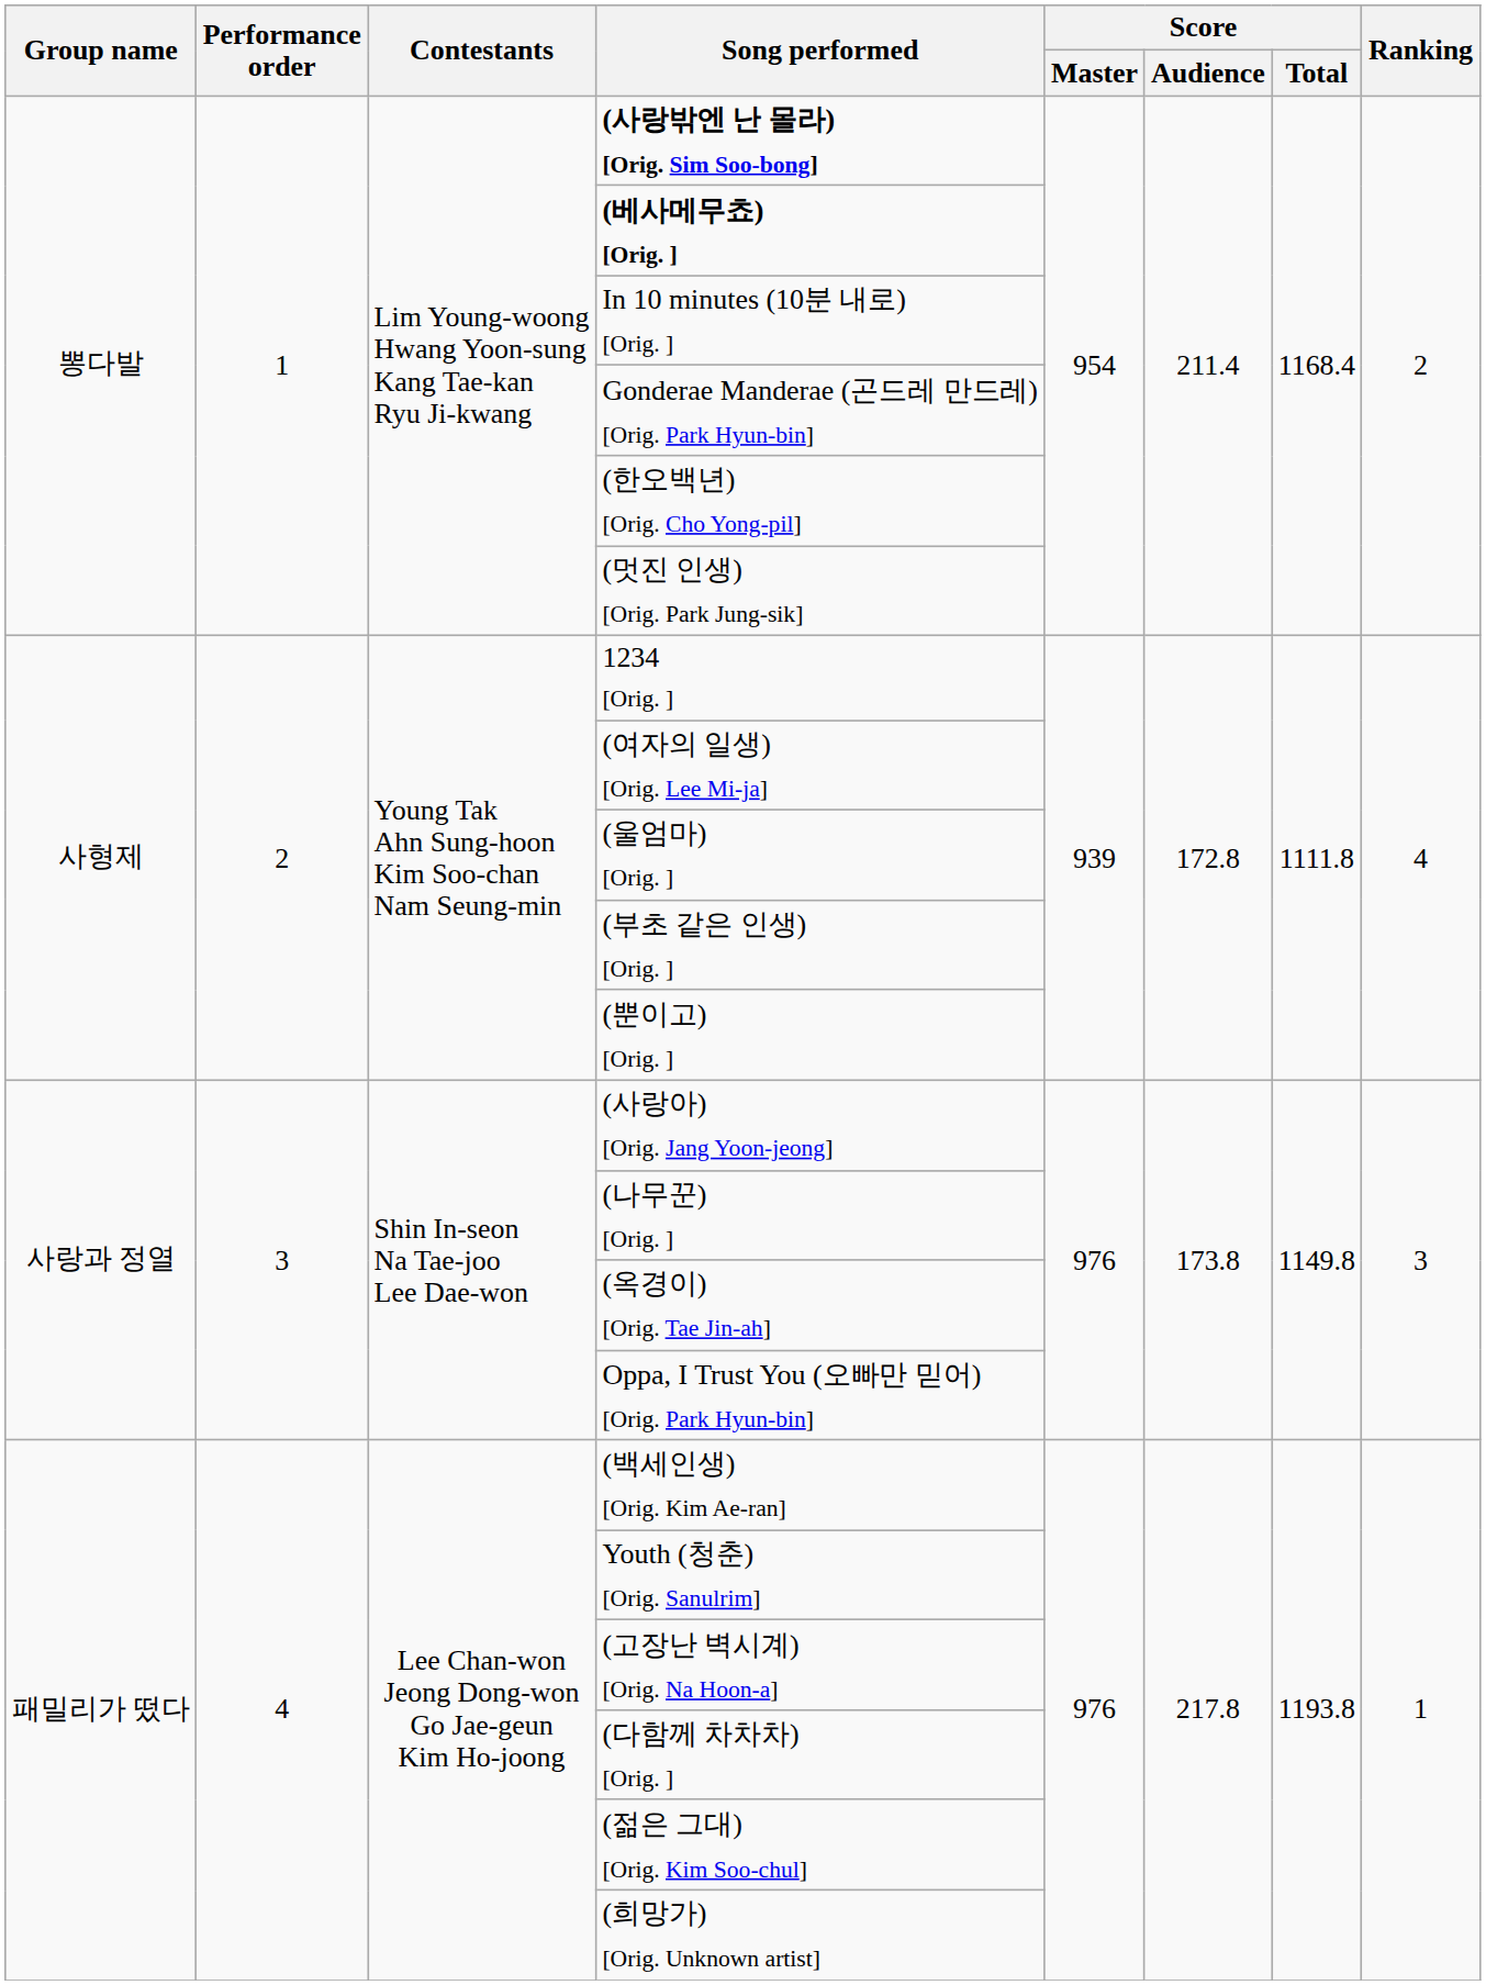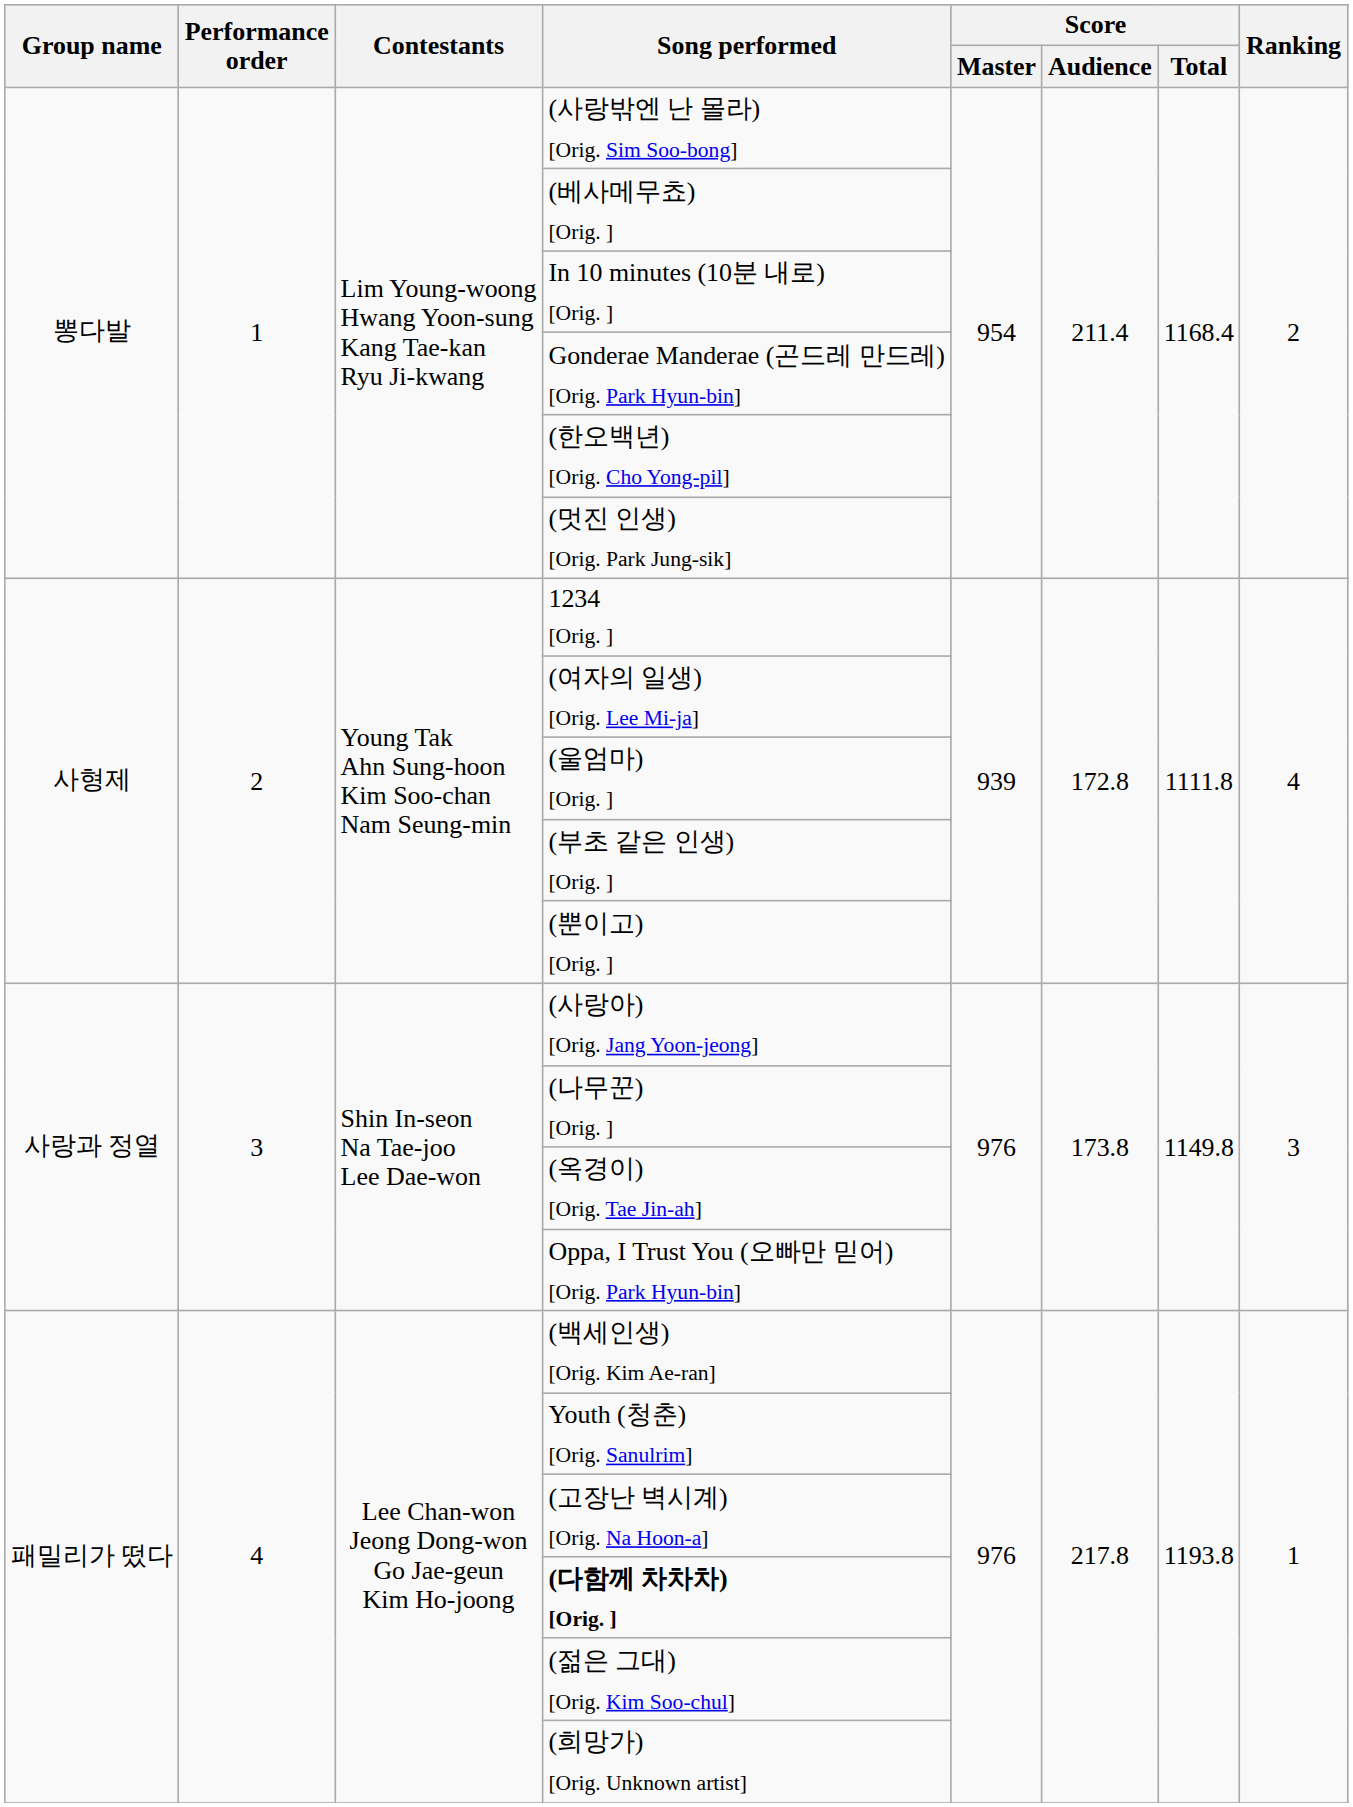(사랑밖엔 난 몰라) [Orig. Sim Soo-bong] | Song performed: bold -> normal
(베사메무쵸) [Orig. ] | Song performed: bold -> normal
(다함께 차차차) [Orig. ] | Song performed: normal -> bold
